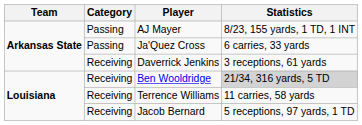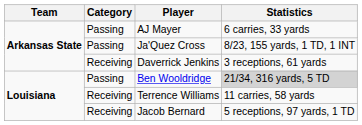AJ Mayer | Statistics: 8/23, 155 yards, 1 TD, 1 INT -> 6 carries, 33 yards
Ja'Quez Cross | Statistics: 6 carries, 33 yards -> 8/23, 155 yards, 1 TD, 1 INT
Ben Wooldridge | Category: Receiving -> Passing
